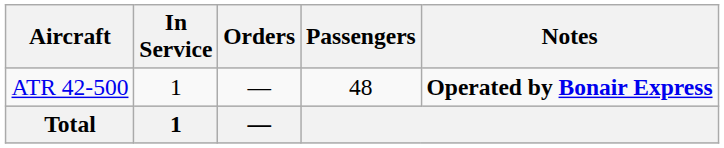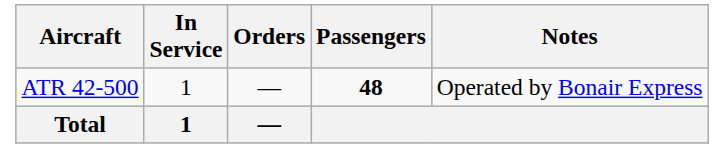ATR 42-500 | Passengers: normal -> bold
ATR 42-500 | Notes: bold -> normal
